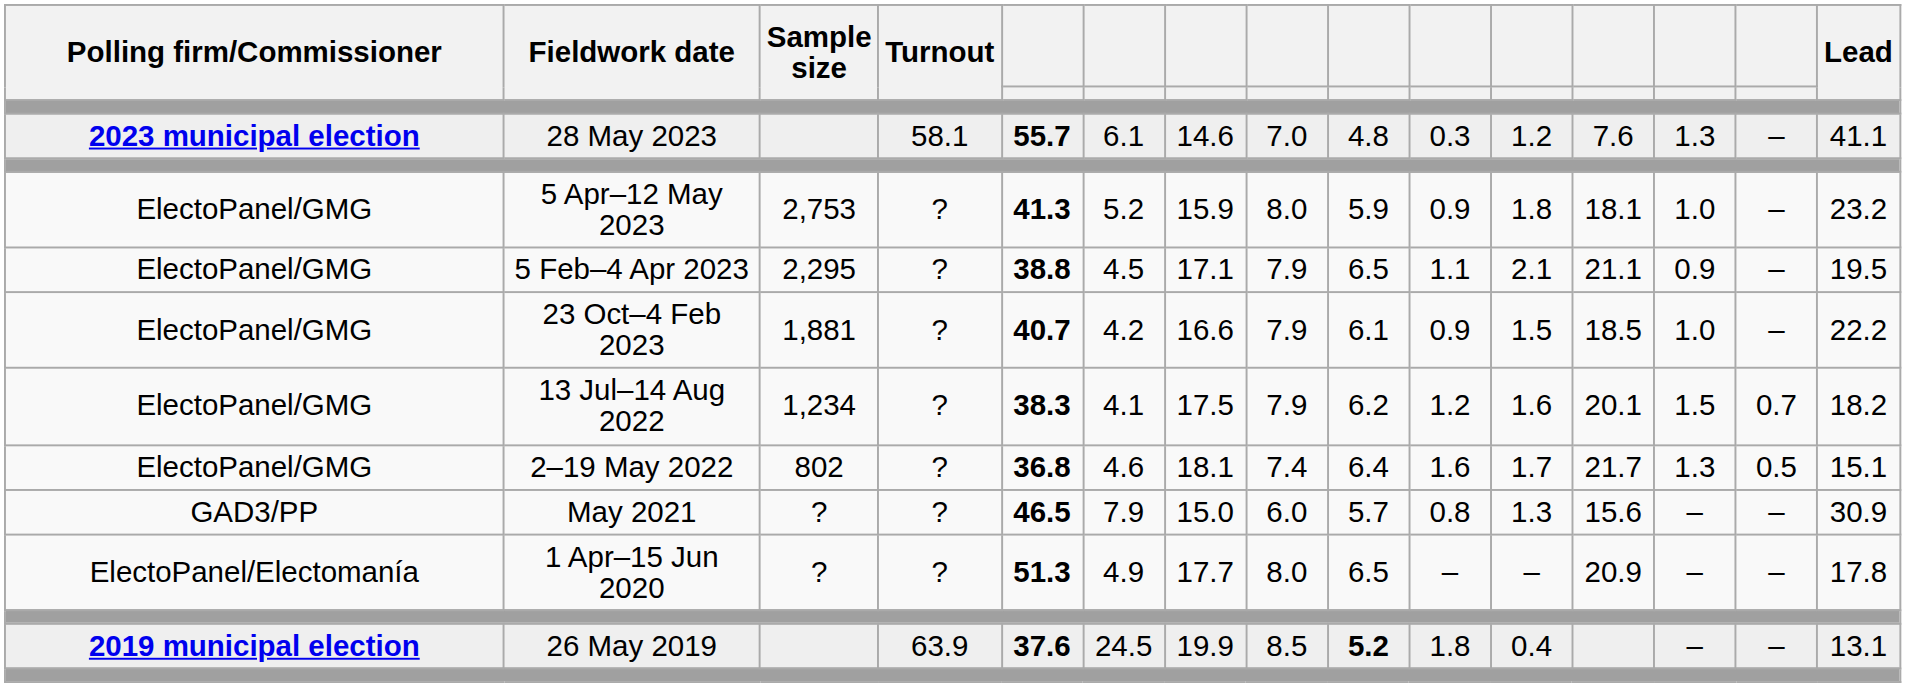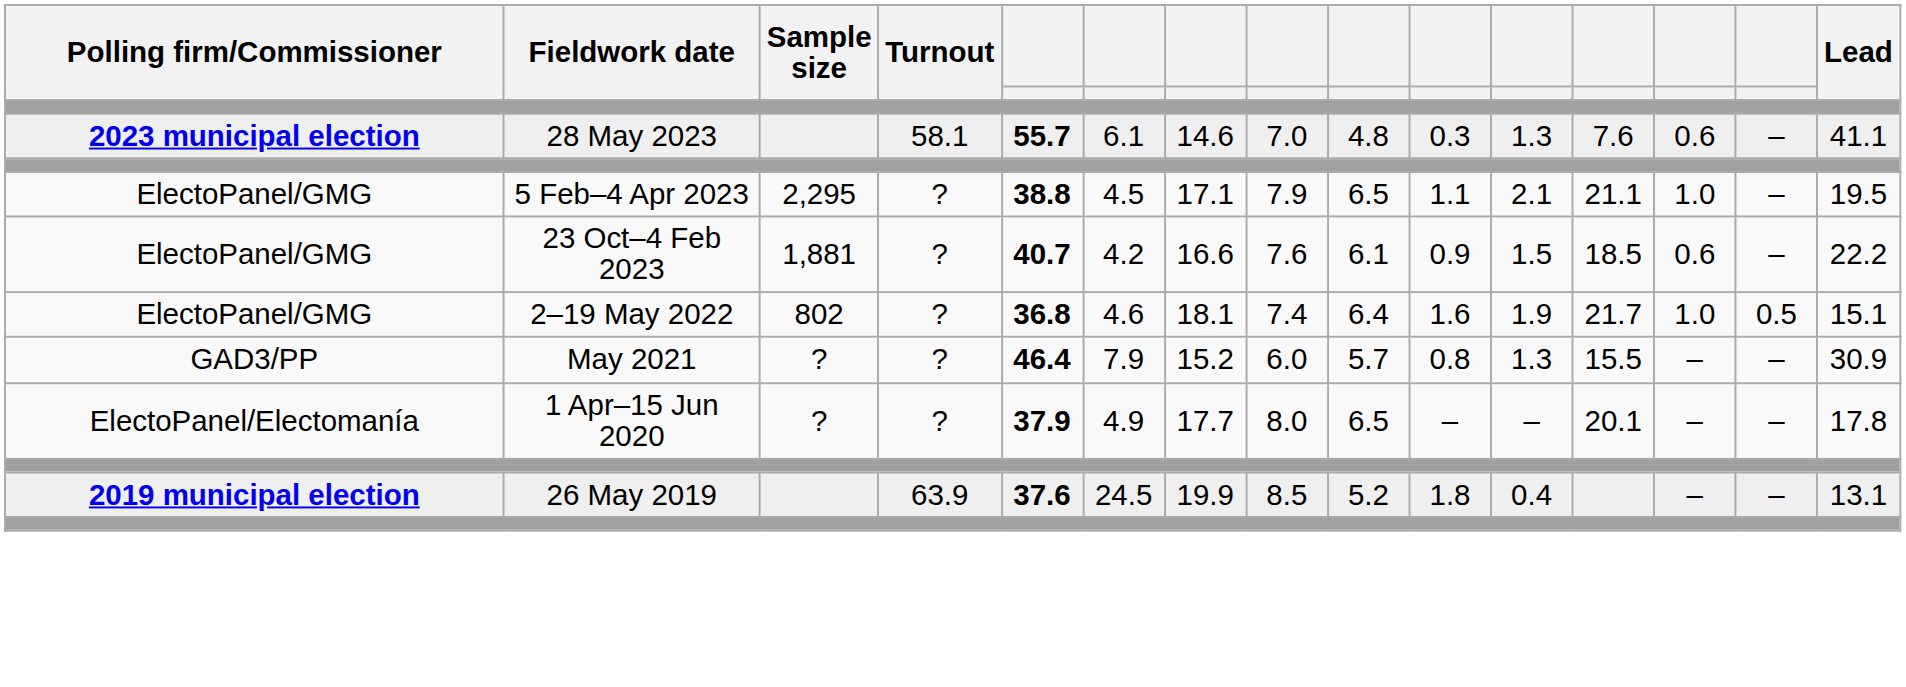28 May 2023 | column 11: 1.2 -> 1.3
28 May 2023 | column 13: 1.3 -> 0.6
- row: ElectoPanel/GMG | 5 Apr–12 May 2023 | 2,753 | ? | 41.3 | 5.2 | 15.9 | 8.0 | 5.9 | 0.9 | 1.8 | 18.1 | 1.0 | – | 23.2
5 Feb–4 Apr 2023 | column 13: 0.9 -> 1.0
23 Oct–4 Feb 2023 | column 8: 7.9 -> 7.6
23 Oct–4 Feb 2023 | column 13: 1.0 -> 0.6
- row: ElectoPanel/GMG | 13 Jul–14 Aug 2022 | 1,234 | ? | 38.3 | 4.1 | 17.5 | 7.9 | 6.2 | 1.2 | 1.6 | 20.1 | 1.5 | 0.7 | 18.2
2–19 May 2022 | column 11: 1.7 -> 1.9
2–19 May 2022 | column 13: 1.3 -> 1.0
May 2021 | column 5: 46.5 -> 46.4
May 2021 | column 7: 15.0 -> 15.2
May 2021 | column 12: 15.6 -> 15.5
1 Apr–15 Jun 2020 | column 5: 51.3 -> 37.9
1 Apr–15 Jun 2020 | column 12: 20.9 -> 20.1
26 May 2019 | column 9: bold -> normal
